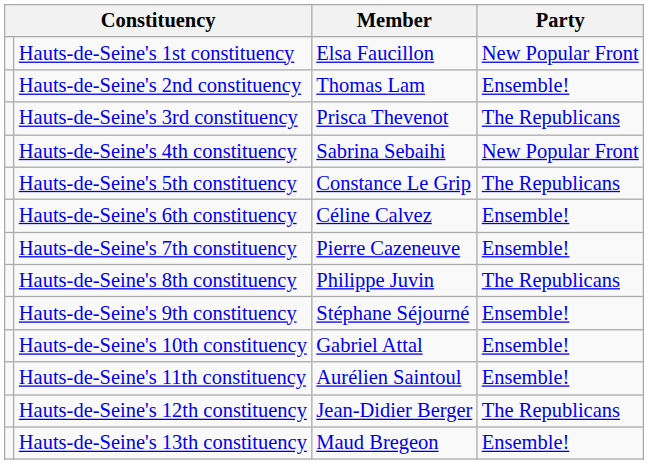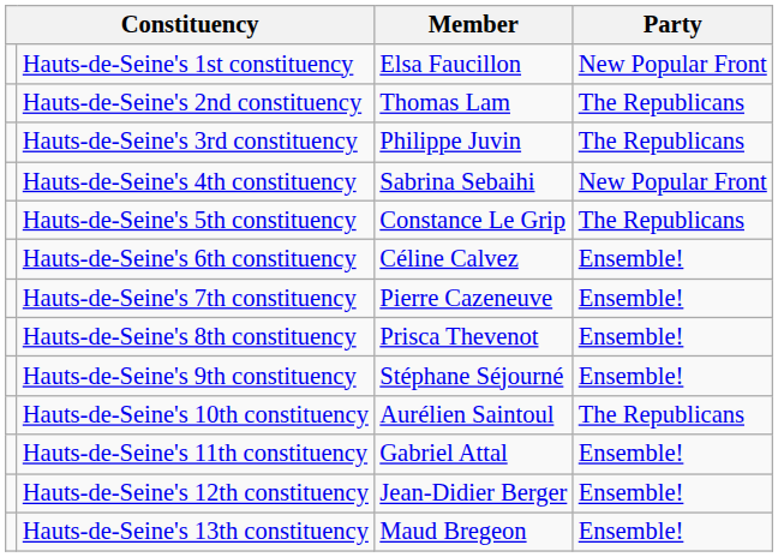Hauts-de-Seine's 2nd constituency | Party: Ensemble! -> The Republicans
Hauts-de-Seine's 3rd constituency | Member: Prisca Thevenot -> Philippe Juvin
Hauts-de-Seine's 8th constituency | Member: Philippe Juvin -> Prisca Thevenot
Hauts-de-Seine's 8th constituency | Party: The Republicans -> Ensemble!
Hauts-de-Seine's 10th constituency | Member: Gabriel Attal -> Aurélien Saintoul
Hauts-de-Seine's 10th constituency | Party: Ensemble! -> The Republicans
Hauts-de-Seine's 11th constituency | Member: Aurélien Saintoul -> Gabriel Attal
Hauts-de-Seine's 12th constituency | Party: The Republicans -> Ensemble!
